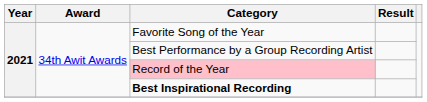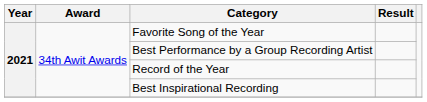Record of the Year | Category: pink background -> no background
Best Inspirational Recording | Category: bold -> normal
